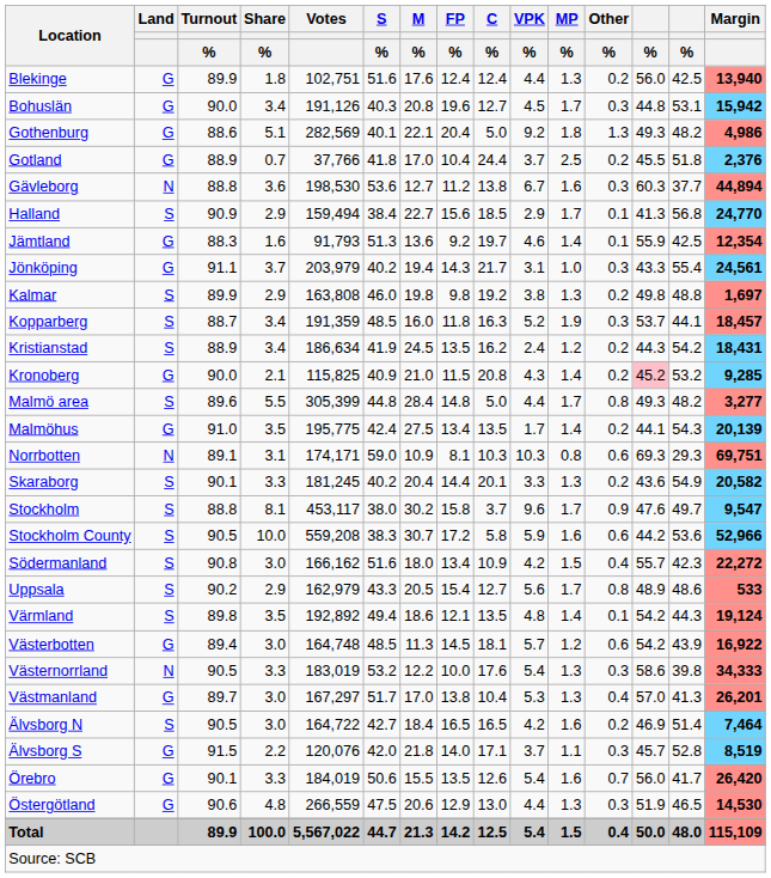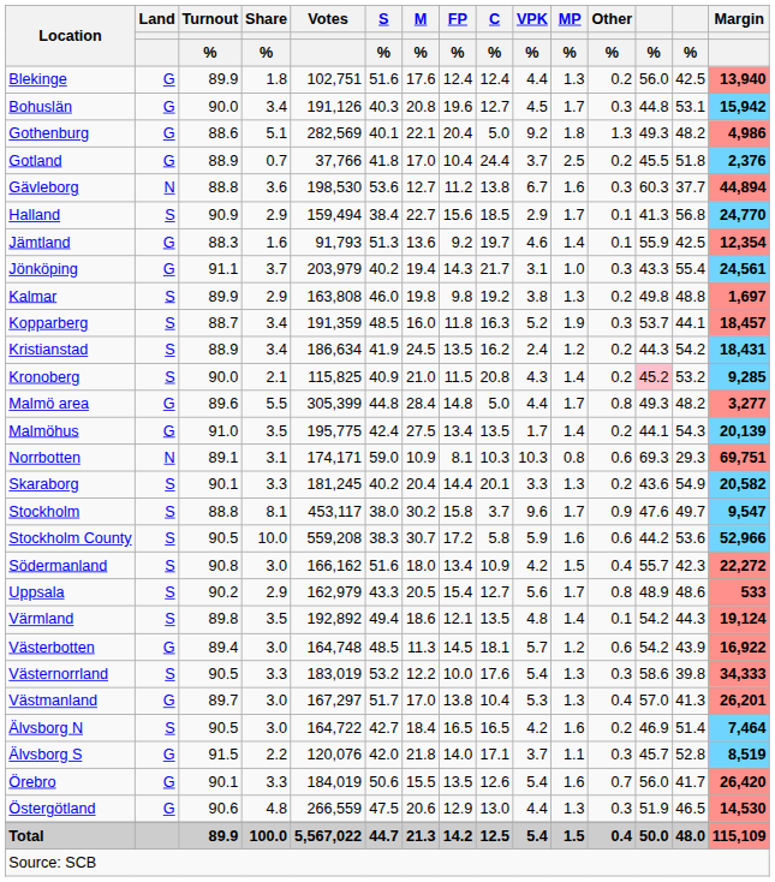Kronoberg | Land: G -> S
Malmö area | Land: S -> G
Västernorrland | Land: N -> S
